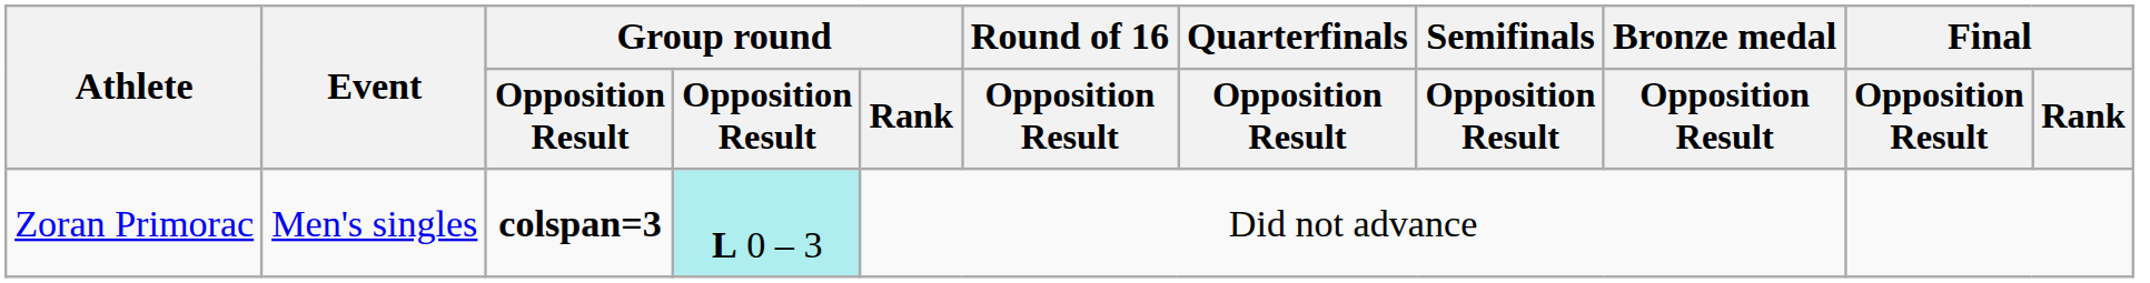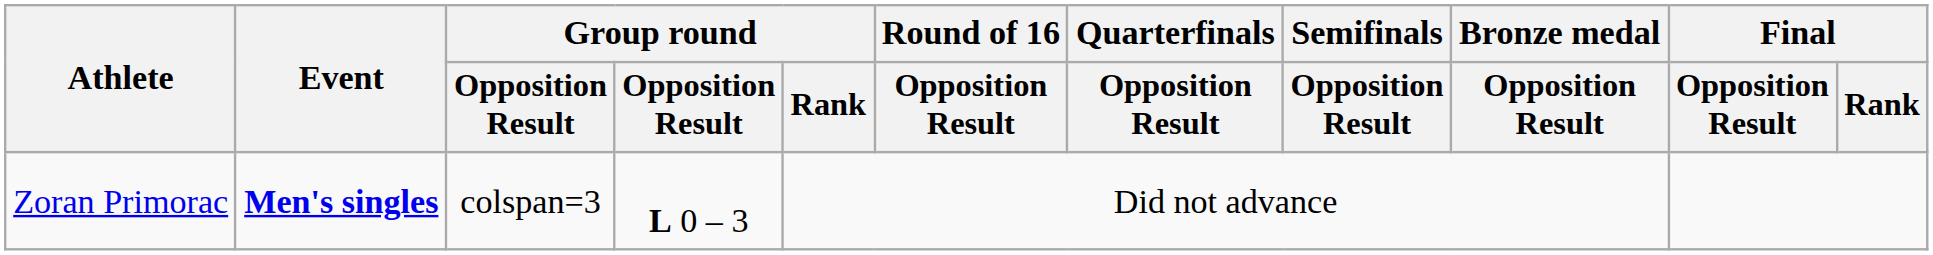Zoran Primorac | Event: normal -> bold
Zoran Primorac | column 3: bold -> normal
Zoran Primorac | column 4: paleturquoise background -> no background
